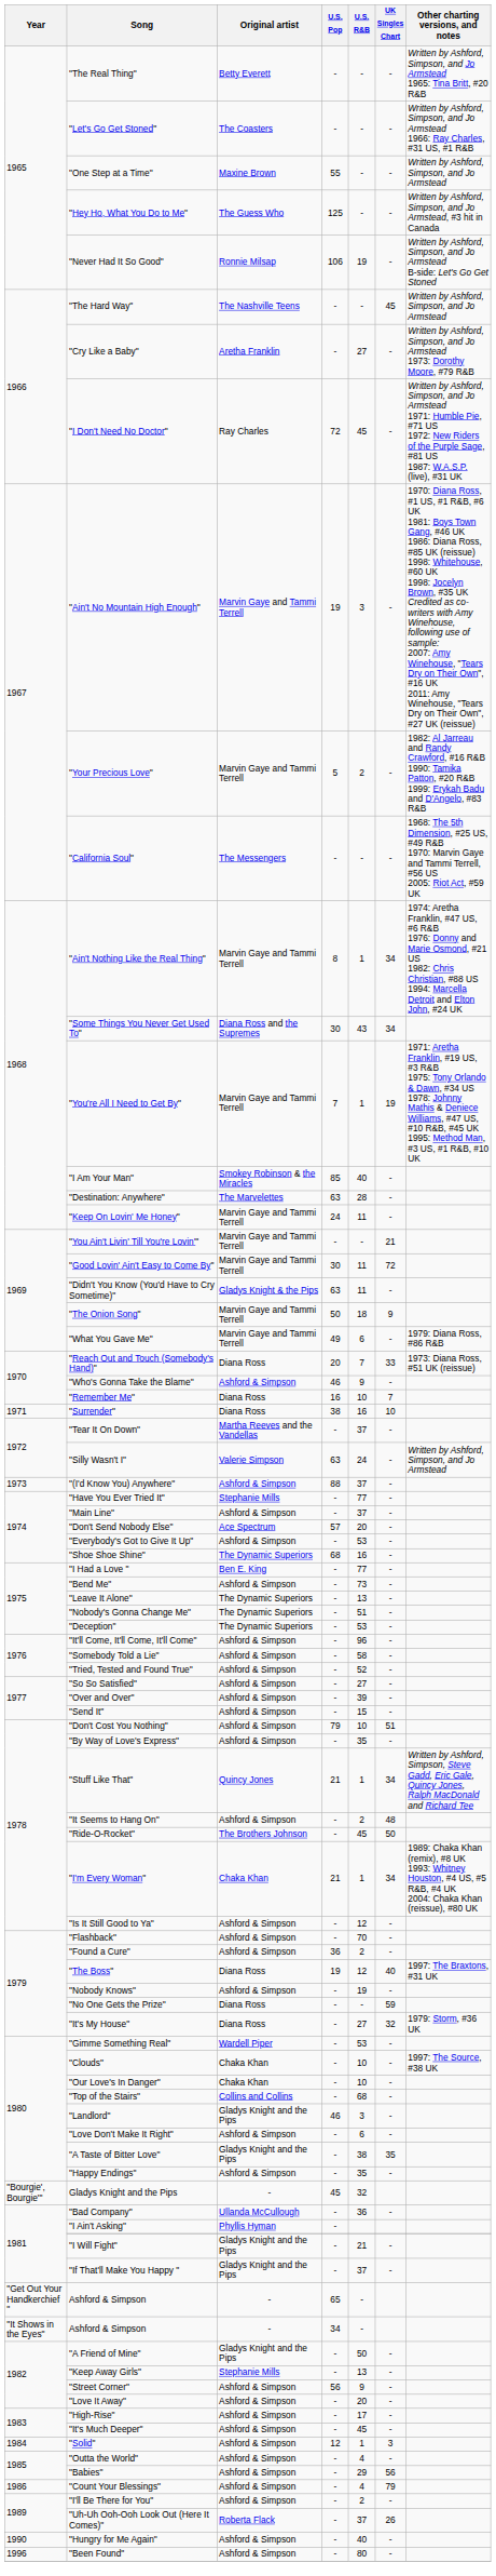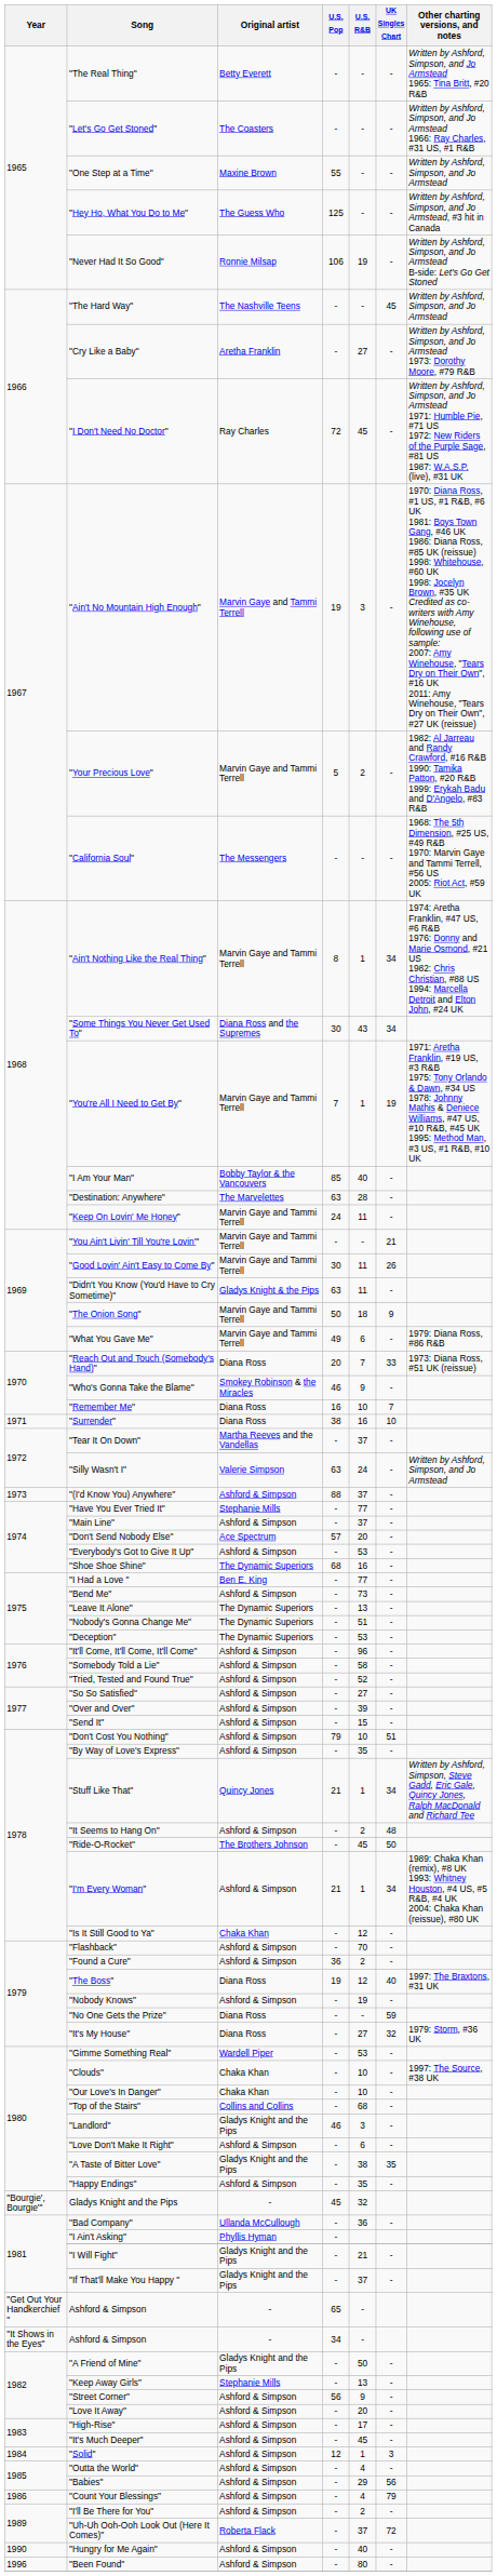"I Am Your Man" | Original artist: Smokey Robinson & the Miracles -> Bobby Taylor & the Vancouvers
"Good Lovin' Ain't Easy to Come By" | UK Singles Chart: 72 -> 26
"Who's Gonna Take the Blame" | Original artist: Ashford & Simpson -> Smokey Robinson & the Miracles
"I'm Every Woman" | Original artist: Chaka Khan -> Ashford & Simpson
"Is It Still Good to Ya" | Original artist: Ashford & Simpson -> Chaka Khan
"Uh-Uh Ooh-Ooh Look Out (Here It Comes)" | UK Singles Chart: 26 -> 72
